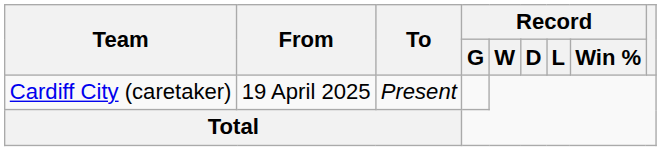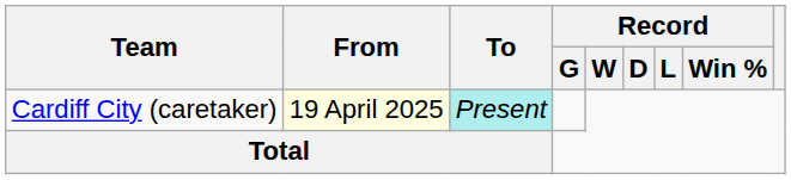Cardiff City (caretaker) | From: no background -> lightyellow background
Cardiff City (caretaker) | To: no background -> paleturquoise background
